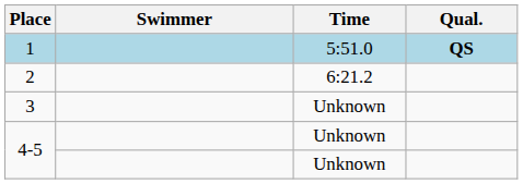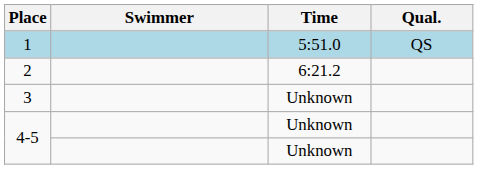1 | Qual.: bold -> normal
